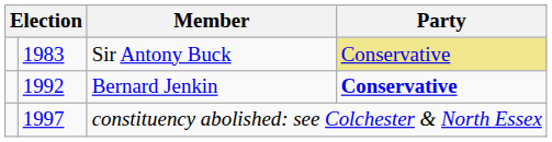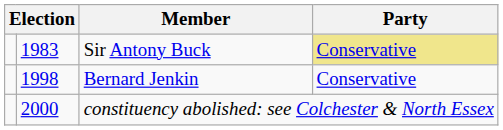Bernard Jenkin | column 2: 1992 -> 1998
Bernard Jenkin | Party: bold -> normal
constituency abolished: see Colchester & North Essex | column 2: 1997 -> 2000
